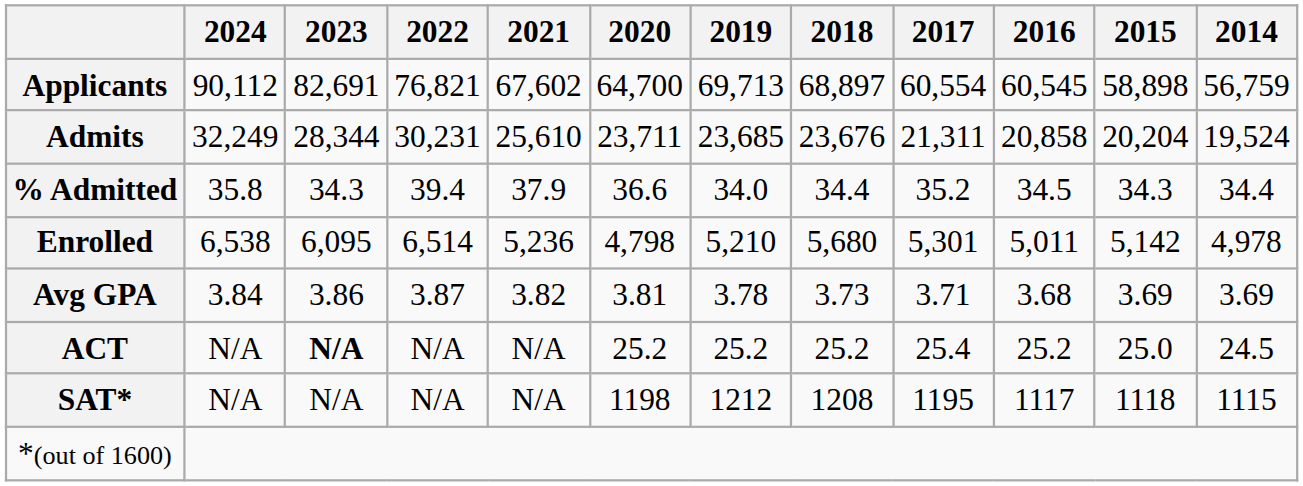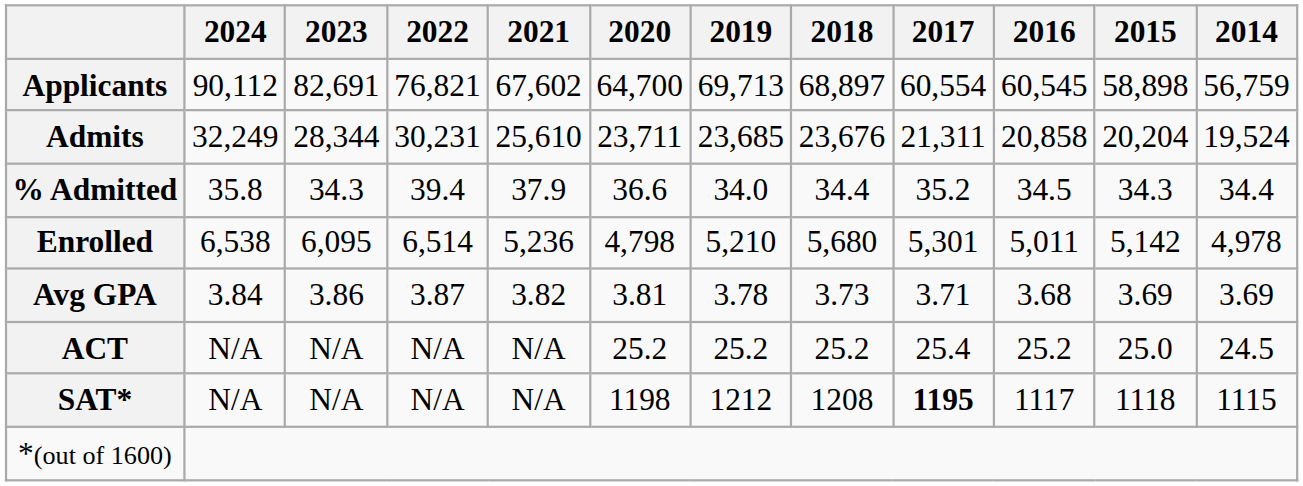ACT | 2023: bold -> normal
SAT* | 2017: normal -> bold
